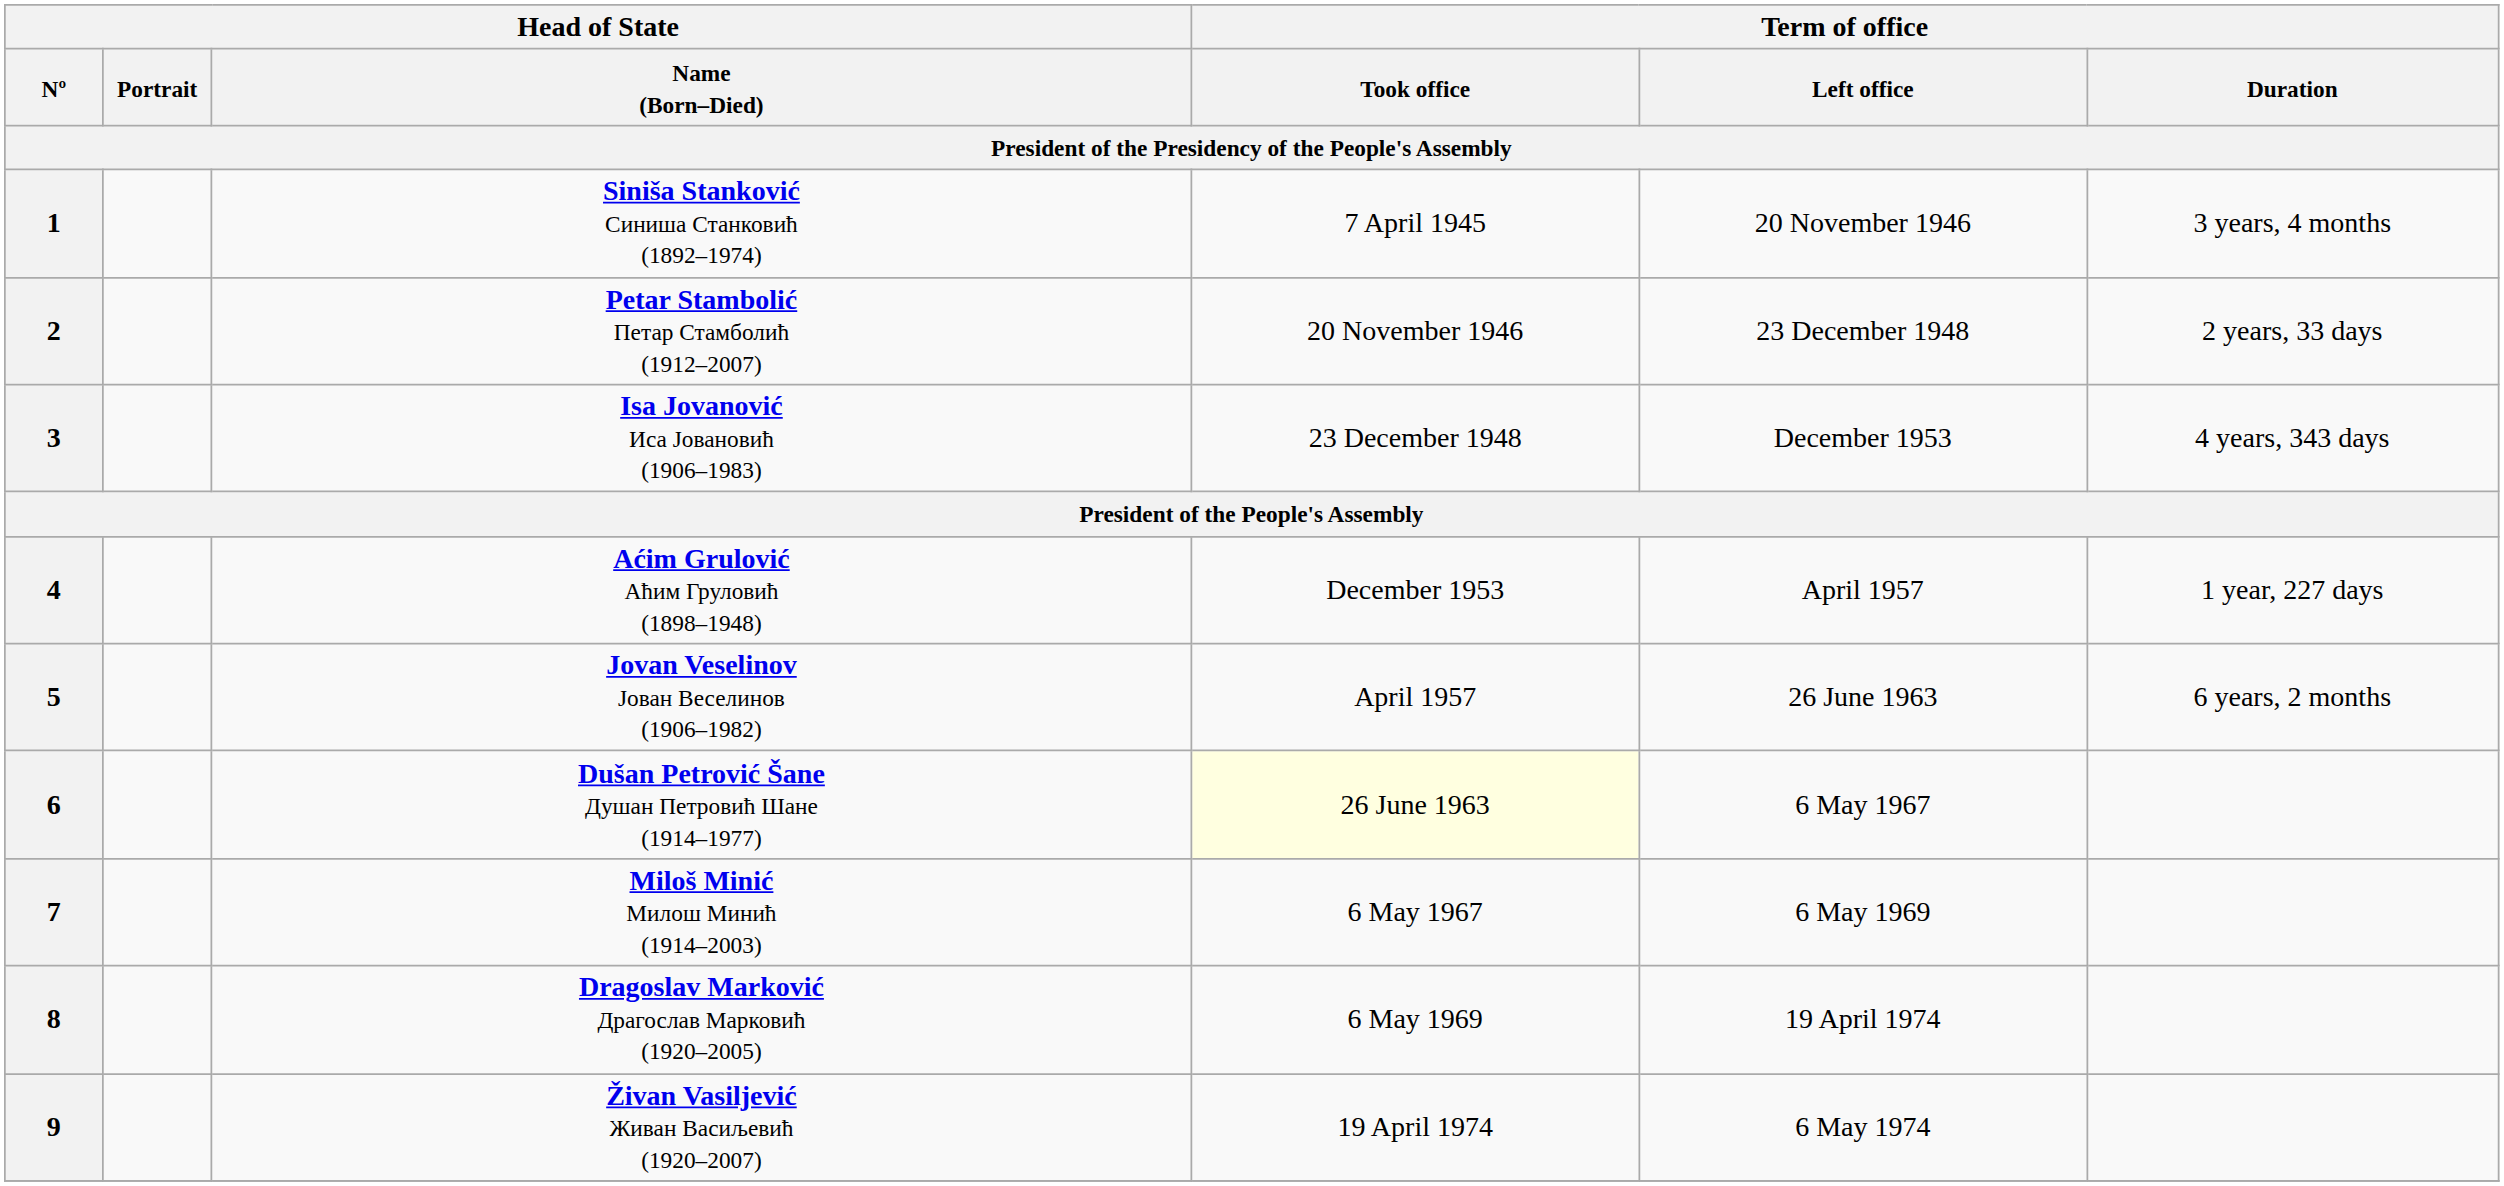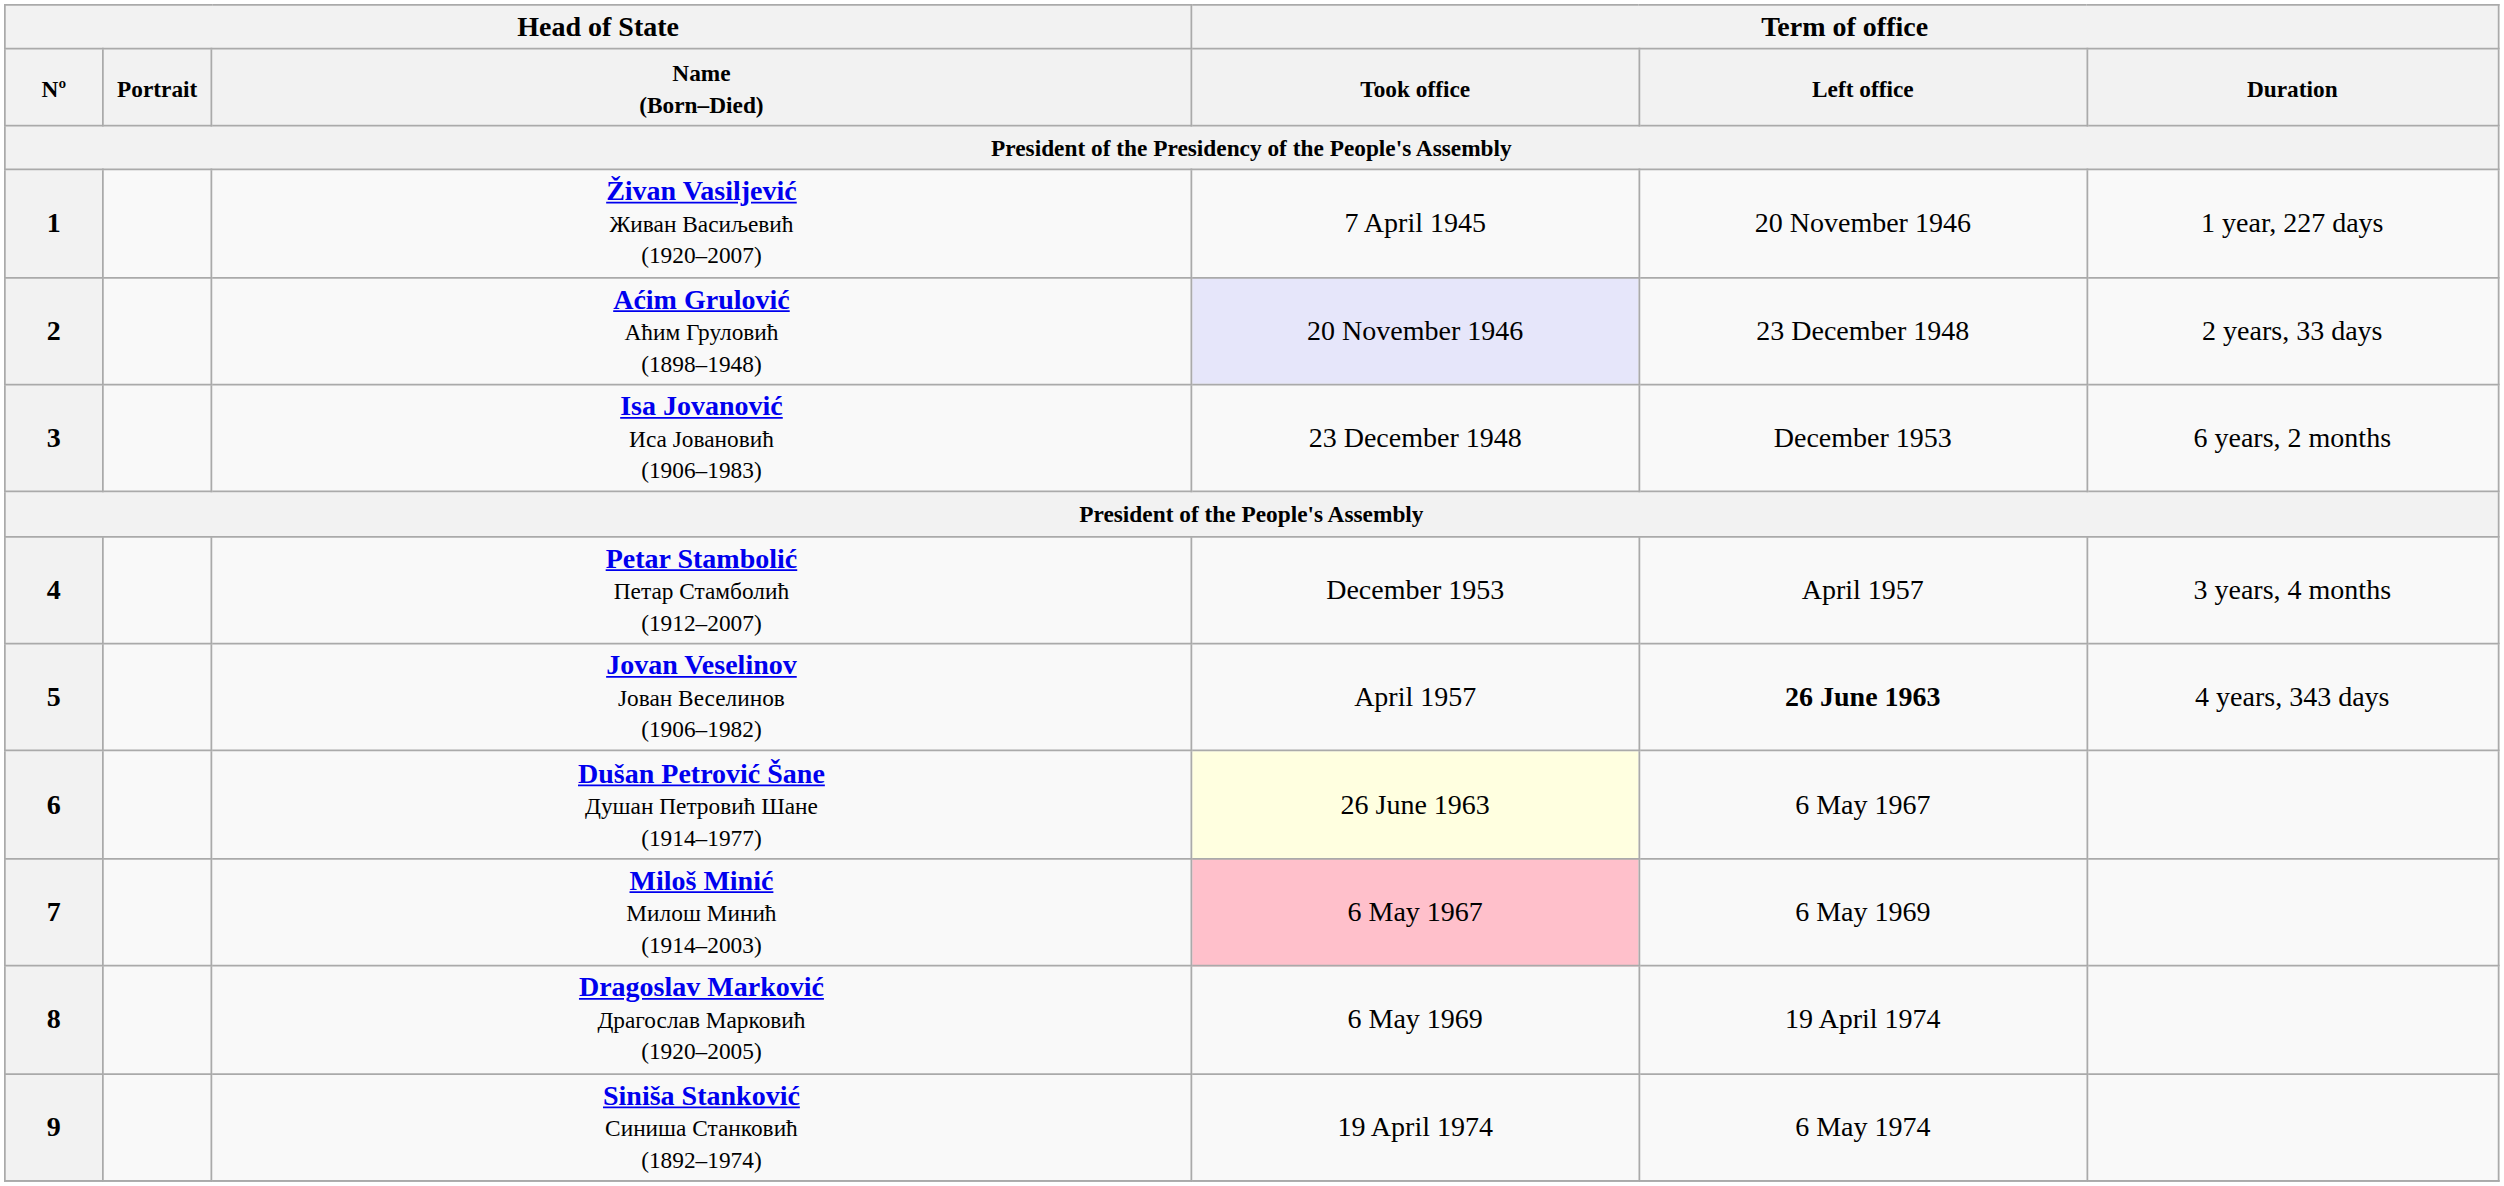1 | Head of State / Name (Born–Died): Siniša Stanković Синиша Станковић (1892–1974) -> Živan Vasiljević Живан Васиљевић (1920–2007)
1 | Term of office / Duration: 3 years, 4 months -> 1 year, 227 days
2 | Head of State / Name (Born–Died): Petar Stambolić Петар Стамболић (1912–2007) -> Aćim Grulović Аћим Груловић (1898–1948)
2 | Term of office / Took office: no background -> lavender background
3 | Term of office / Duration: 4 years, 343 days -> 6 years, 2 months
4 | Head of State / Name (Born–Died): Aćim Grulović Аћим Груловић (1898–1948) -> Petar Stambolić Петар Стамболић (1912–2007)
4 | Term of office / Duration: 1 year, 227 days -> 3 years, 4 months
5 | Term of office / Left office: normal -> bold
5 | Term of office / Duration: 6 years, 2 months -> 4 years, 343 days
7 | Term of office / Took office: no background -> pink background
9 | Head of State / Name (Born–Died): Živan Vasiljević Живан Васиљевић (1920–2007) -> Siniša Stanković Синиша Станковић (1892–1974)
